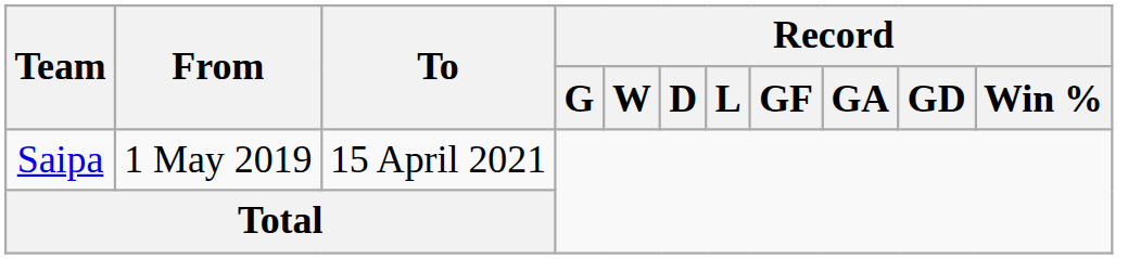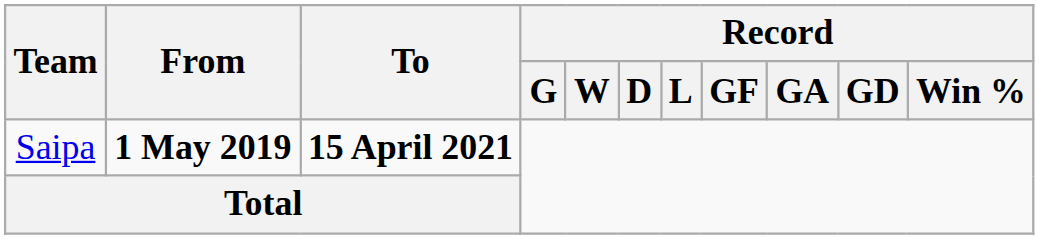Saipa | From: normal -> bold
Saipa | To: normal -> bold
